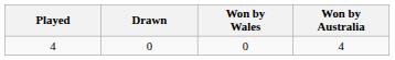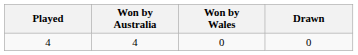columns swapped: Won by Australia <-> Drawn
